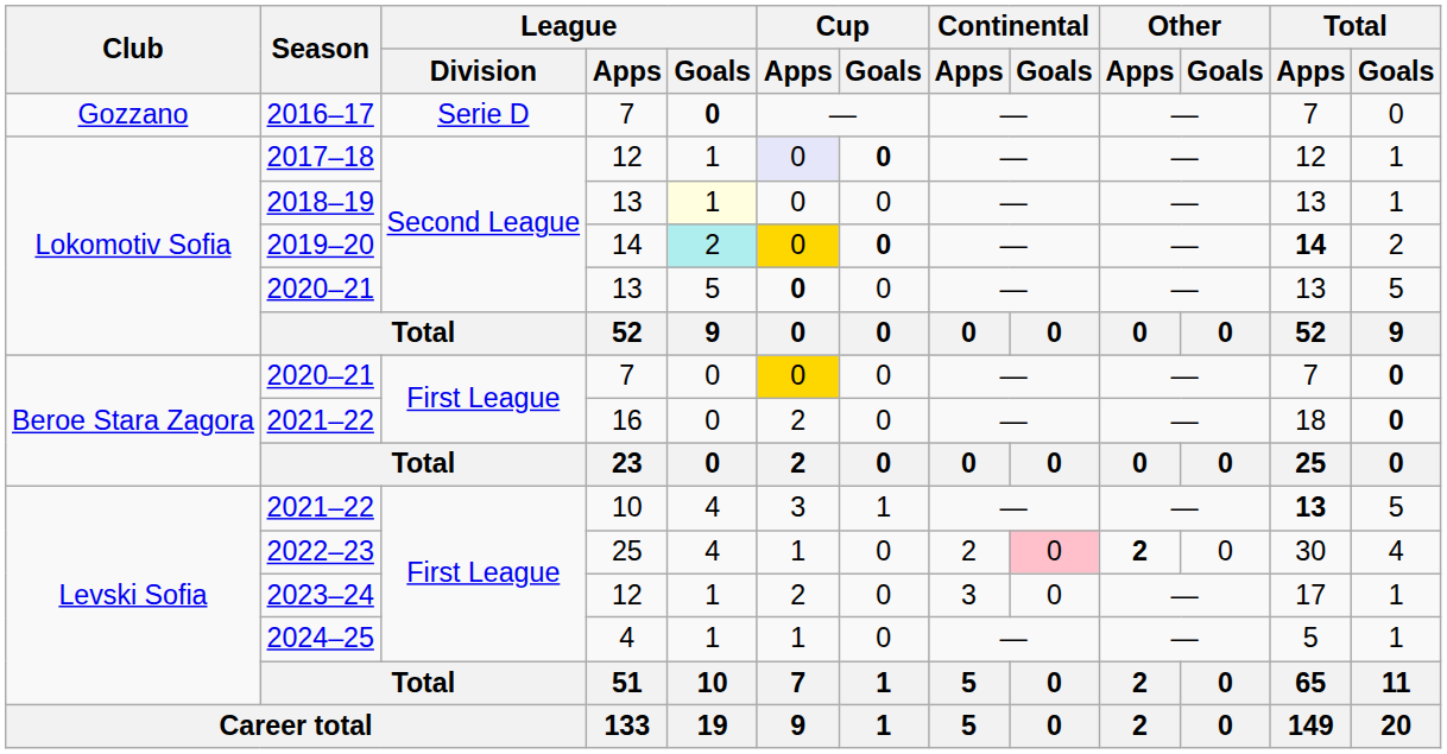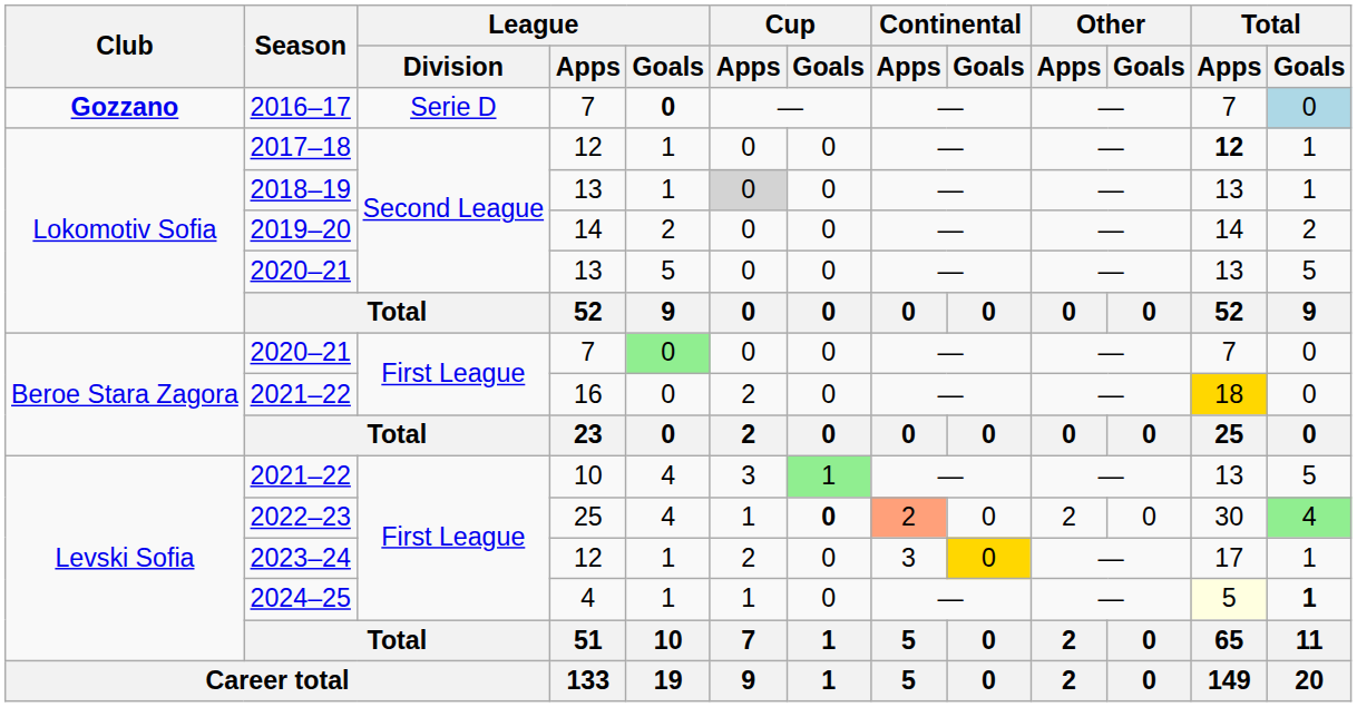2016–17 | Club: normal -> bold
2016–17 | Total / Goals: no background -> lightblue background
2017–18 | Cup / Apps: lavender background -> no background
2017–18 | Cup / Goals: bold -> normal
2017–18 | Total / Apps: normal -> bold
2018–19 | League / Goals: lightyellow background -> no background
2018–19 | Cup / Apps: no background -> lightgrey background
2019–20 | League / Goals: paleturquoise background -> no background
2019–20 | Cup / Apps: gold background -> no background
2019–20 | Cup / Goals: bold -> normal
2019–20 | Total / Apps: bold -> normal
2020–21 / 13 | Cup / Apps: bold -> normal
2020–21 / 7 | League / Goals: no background -> lightgreen background
2020–21 / 7 | Cup / Apps: gold background -> no background
2020–21 / 7 | Total / Goals: bold -> normal
2021–22 / 16 | Total / Apps: no background -> gold background
2021–22 / 16 | Total / Goals: bold -> normal
2021–22 / 10 | Cup / Goals: no background -> lightgreen background
2021–22 / 10 | Total / Apps: bold -> normal
2022–23 | Cup / Goals: normal -> bold
2022–23 | Continental / Apps: no background -> lightsalmon background
2022–23 | Continental / Goals: pink background -> no background
2022–23 | Other / Apps: bold -> normal
2022–23 | Total / Goals: no background -> lightgreen background
2023–24 | Continental / Goals: no background -> gold background
2024–25 | Total / Apps: no background -> lightyellow background
2024–25 | Total / Goals: normal -> bold
